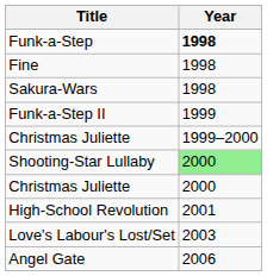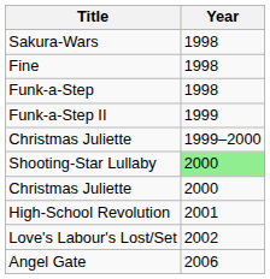row 2 | Title: Funk-a-Step -> Sakura-Wars
row 2 | Year: bold -> normal
row 4 | Title: Sakura-Wars -> Funk-a-Step
row 10 | Year: 2003 -> 2002
